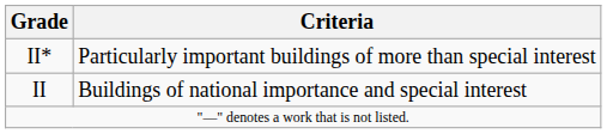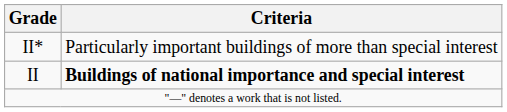II | Criteria: normal -> bold
